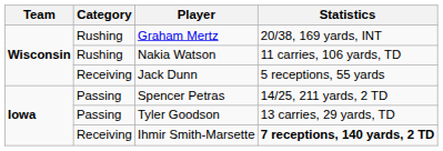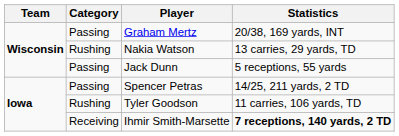Graham Mertz | Category: Rushing -> Passing
Nakia Watson | Statistics: 11 carries, 106 yards, TD -> 13 carries, 29 yards, TD
Jack Dunn | Category: Receiving -> Passing
Tyler Goodson | Category: Passing -> Rushing
Tyler Goodson | Statistics: 13 carries, 29 yards, TD -> 11 carries, 106 yards, TD
